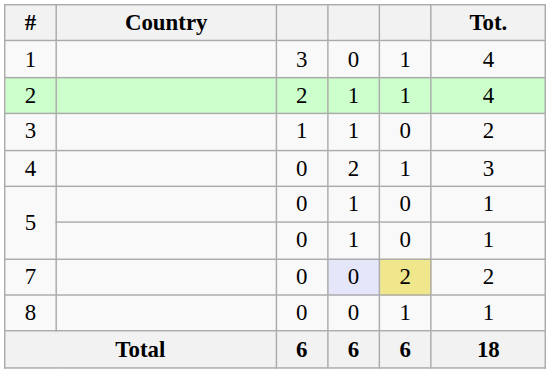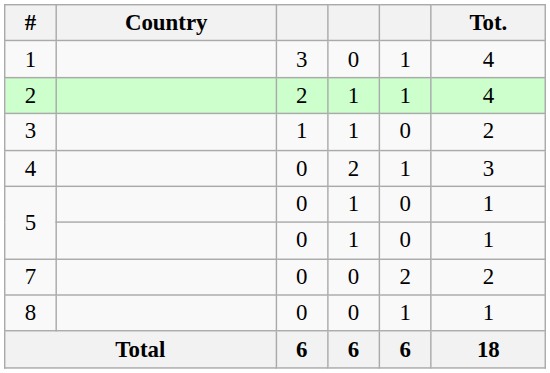7 | column 4: lavender background -> no background
7 | column 5: khaki background -> no background
